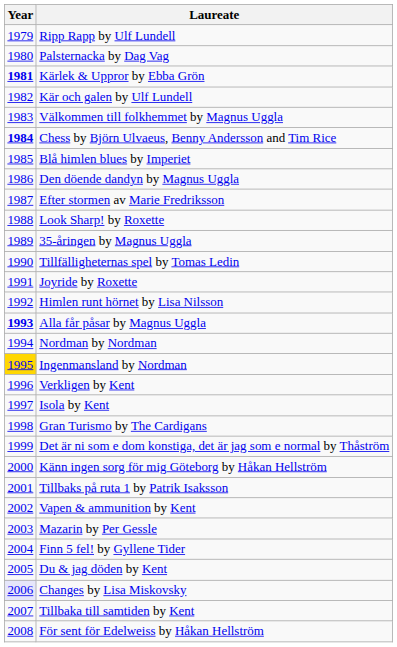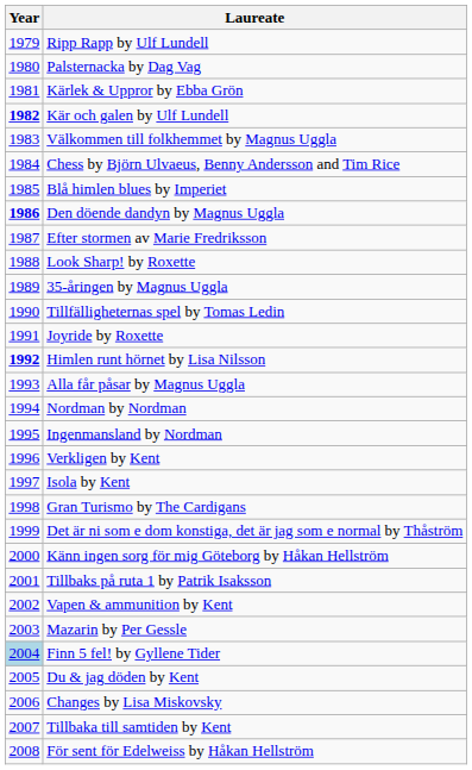Kärlek & Uppror by Ebba Grön | Year: bold -> normal
Kär och galen by Ulf Lundell | Year: normal -> bold
Chess by Björn Ulvaeus, Benny Andersson and Tim Rice | Year: bold -> normal
Den döende dandyn by Magnus Uggla | Year: normal -> bold
Himlen runt hörnet by Lisa Nilsson | Year: normal -> bold
Alla får påsar by Magnus Uggla | Year: bold -> normal
Ingenmansland by Nordman | Year: gold background -> no background
Finn 5 fel! by Gyllene Tider | Year: no background -> lightblue background
Changes by Lisa Miskovsky | Year: lavender background -> no background
